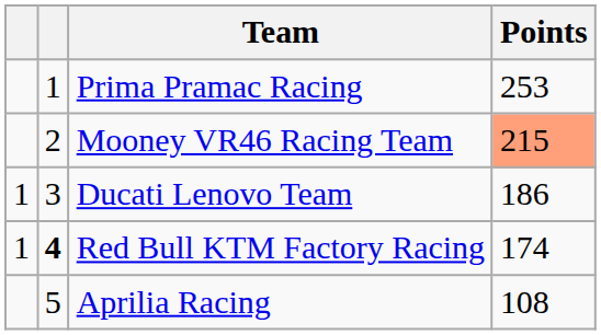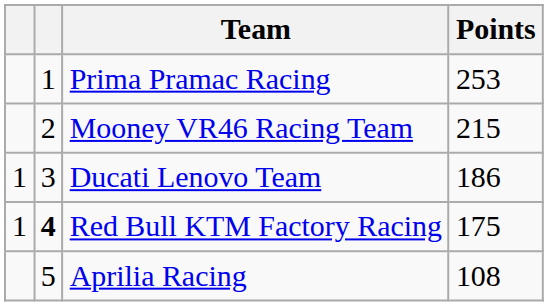Mooney VR46 Racing Team | Points: lightsalmon background -> no background
Red Bull KTM Factory Racing | Points: 174 -> 175
